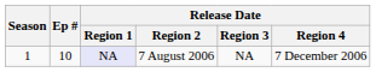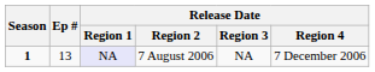row 3 | Season: normal -> bold
row 3 | Ep #: 10 -> 13
